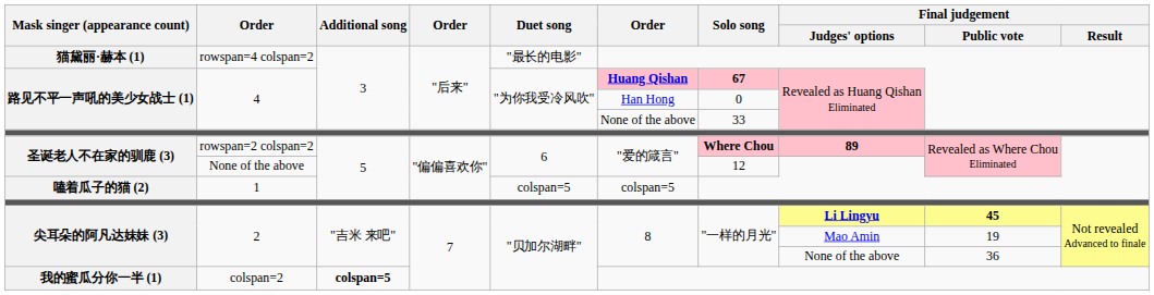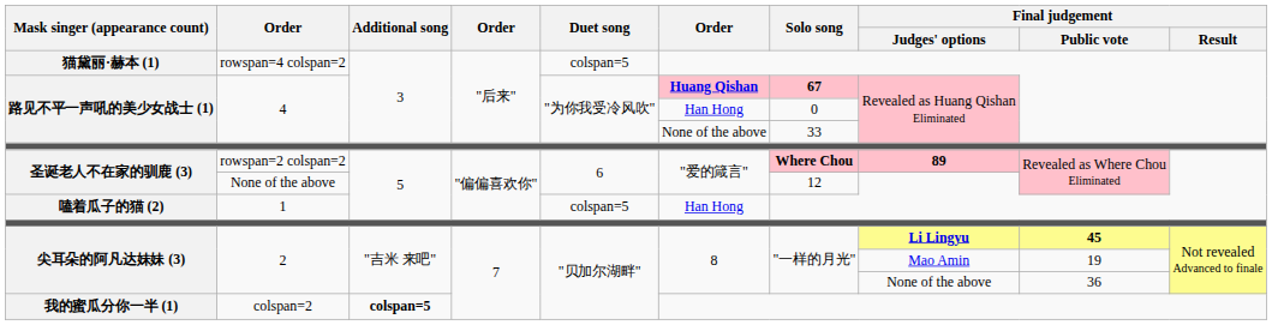rowspan=4 colspan=2 | Duet song: "最长的电影" -> colspan=5
1 | column 6: colspan=5 -> Han Hong
